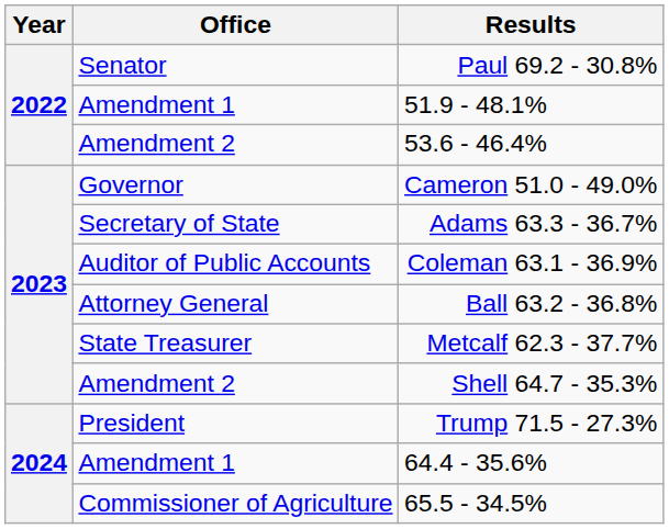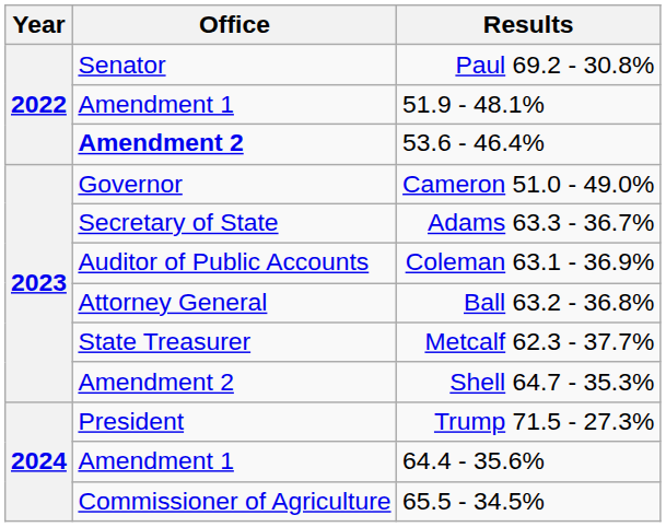53.6 - 46.4% | Office: normal -> bold
